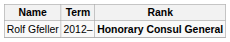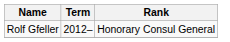Rolf Gfeller | Rank: bold -> normal
